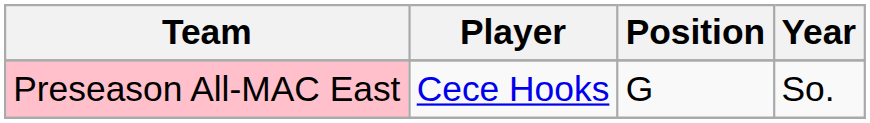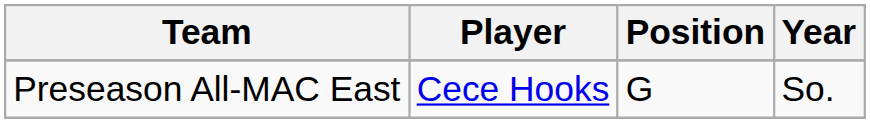row 2 | Team: pink background -> no background
